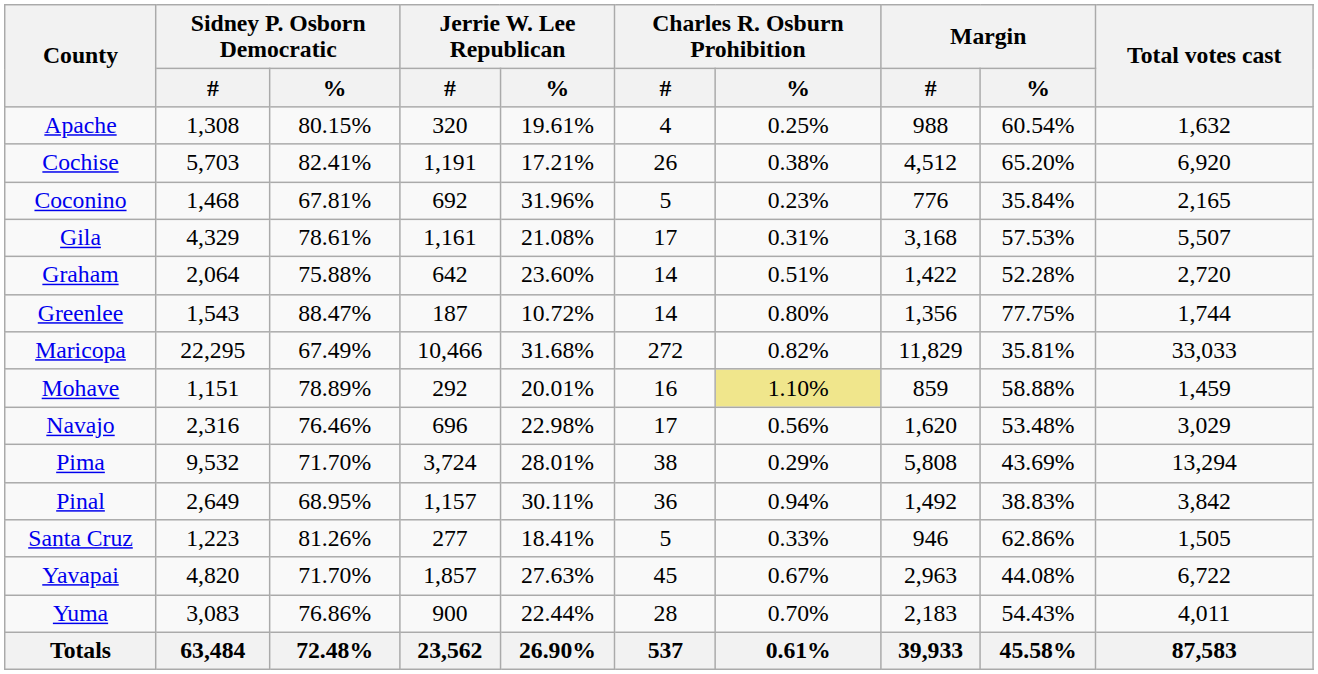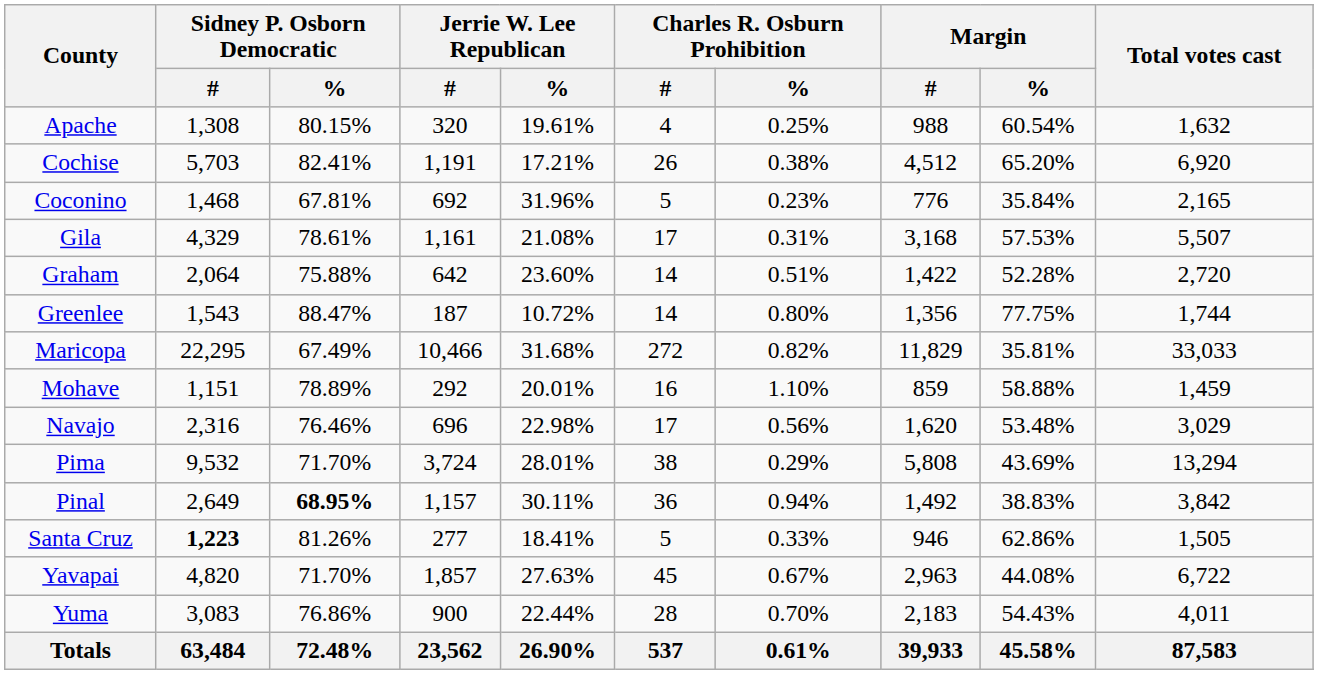Mohave | Charles R. Osburn Prohibition / %: khaki background -> no background
Pinal | Sidney P. Osborn Democratic / %: normal -> bold
Santa Cruz | Sidney P. Osborn Democratic / #: normal -> bold
